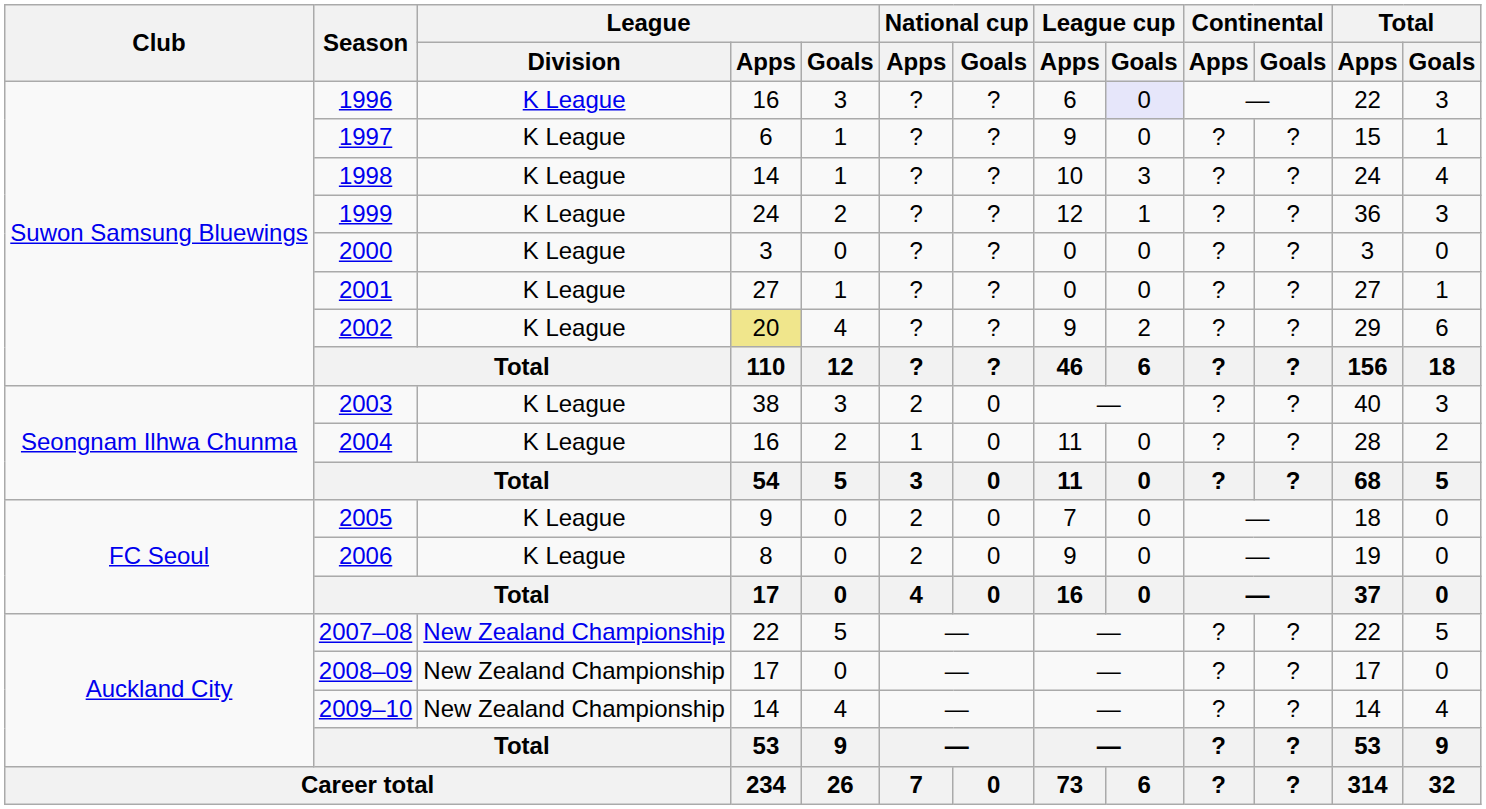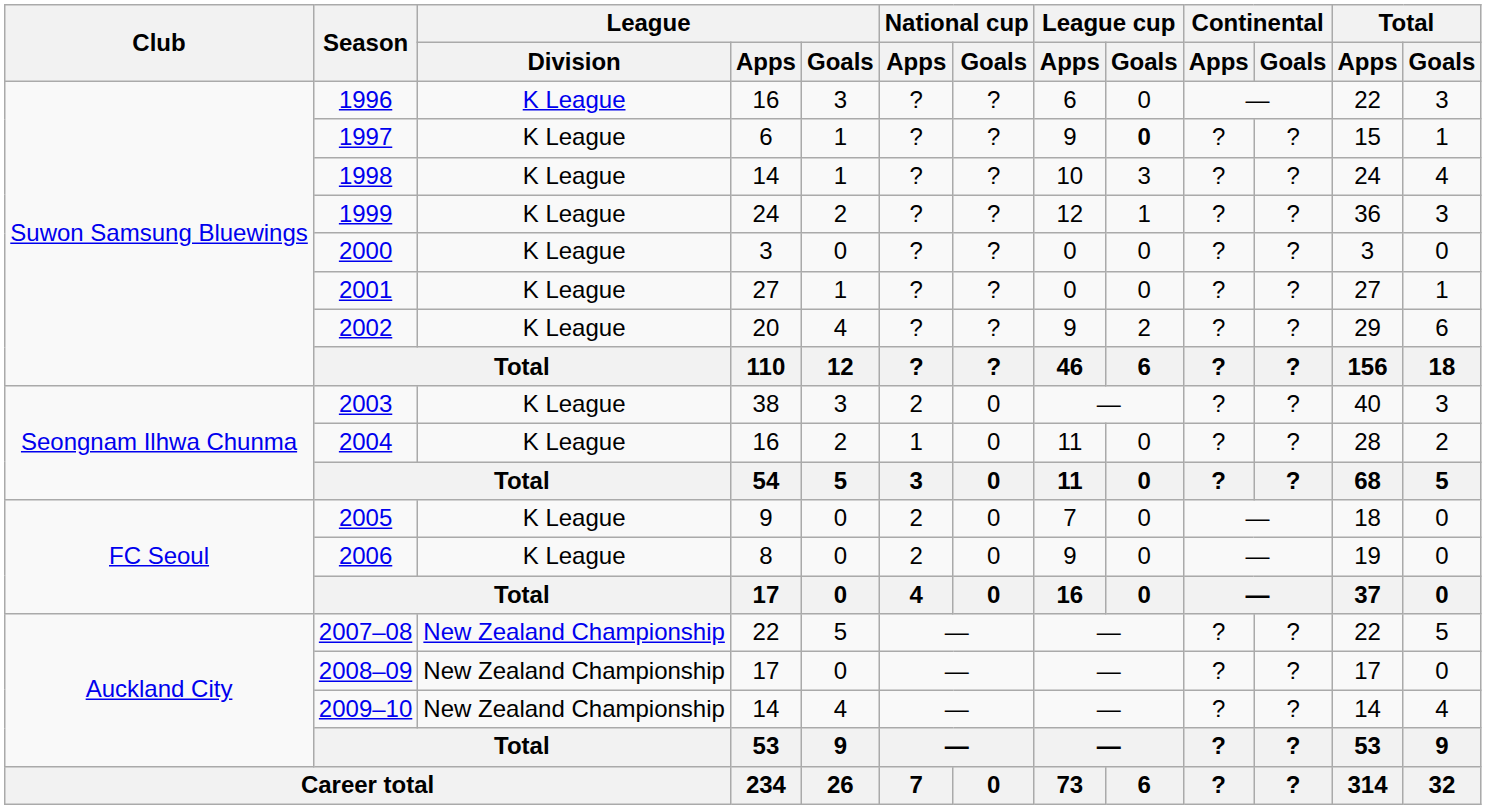1996 | League cup / Goals: lavender background -> no background
1997 | League cup / Goals: normal -> bold
2002 | League / Apps: khaki background -> no background
